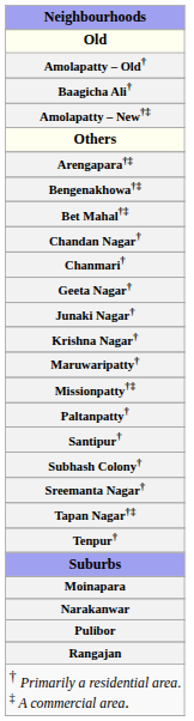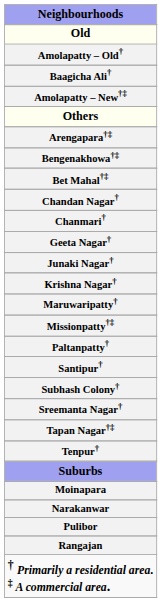row 28 | column 1: normal -> bold
